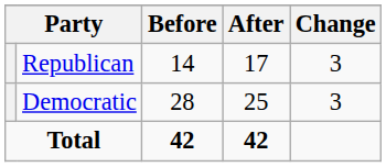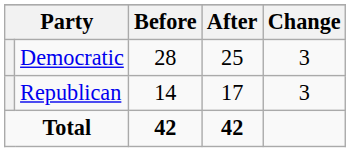rows swapped: Democratic <-> Republican
